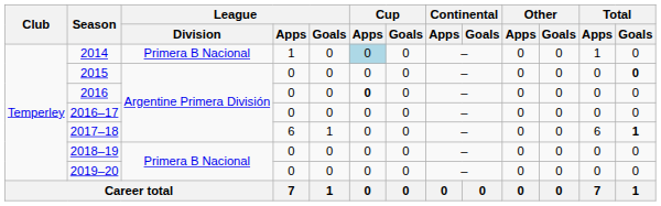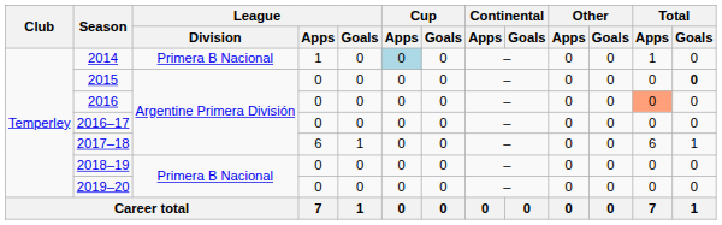2016 | Cup / Apps: bold -> normal
2016 | Total / Apps: no background -> lightsalmon background
2017–18 | Total / Goals: bold -> normal
